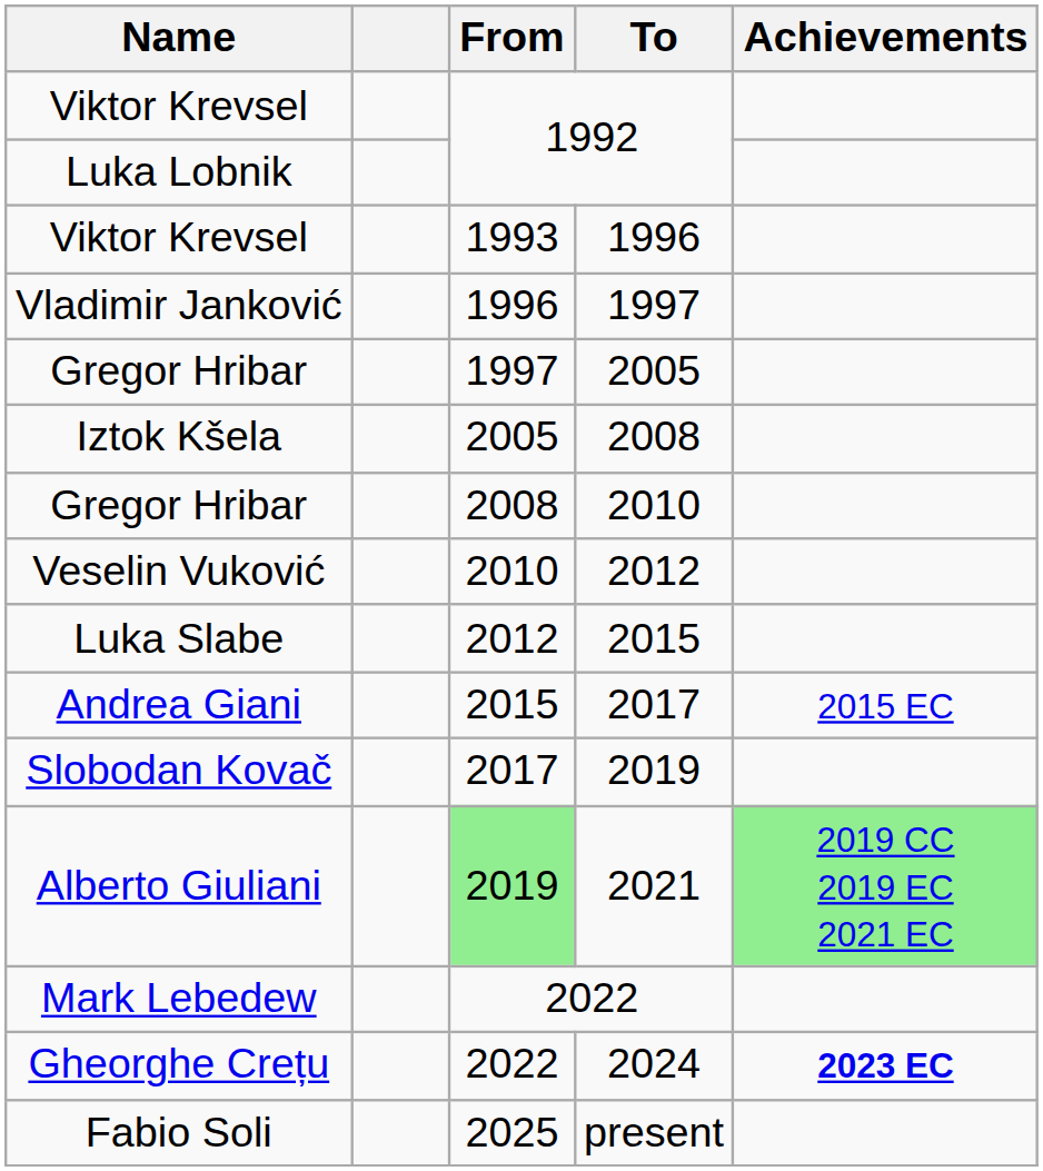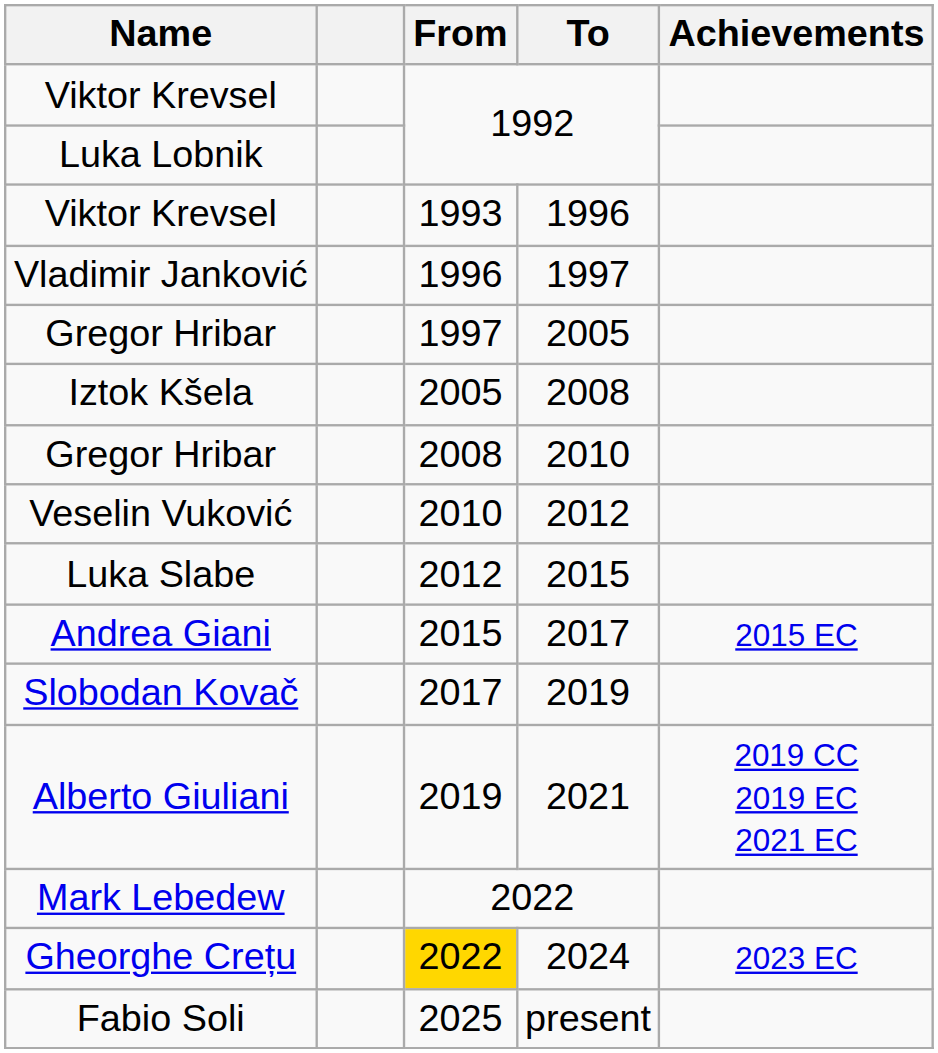2021 | From: lightgreen background -> no background
2021 | Achievements: lightgreen background -> no background
2024 | From: no background -> gold background
2024 | Achievements: bold -> normal
